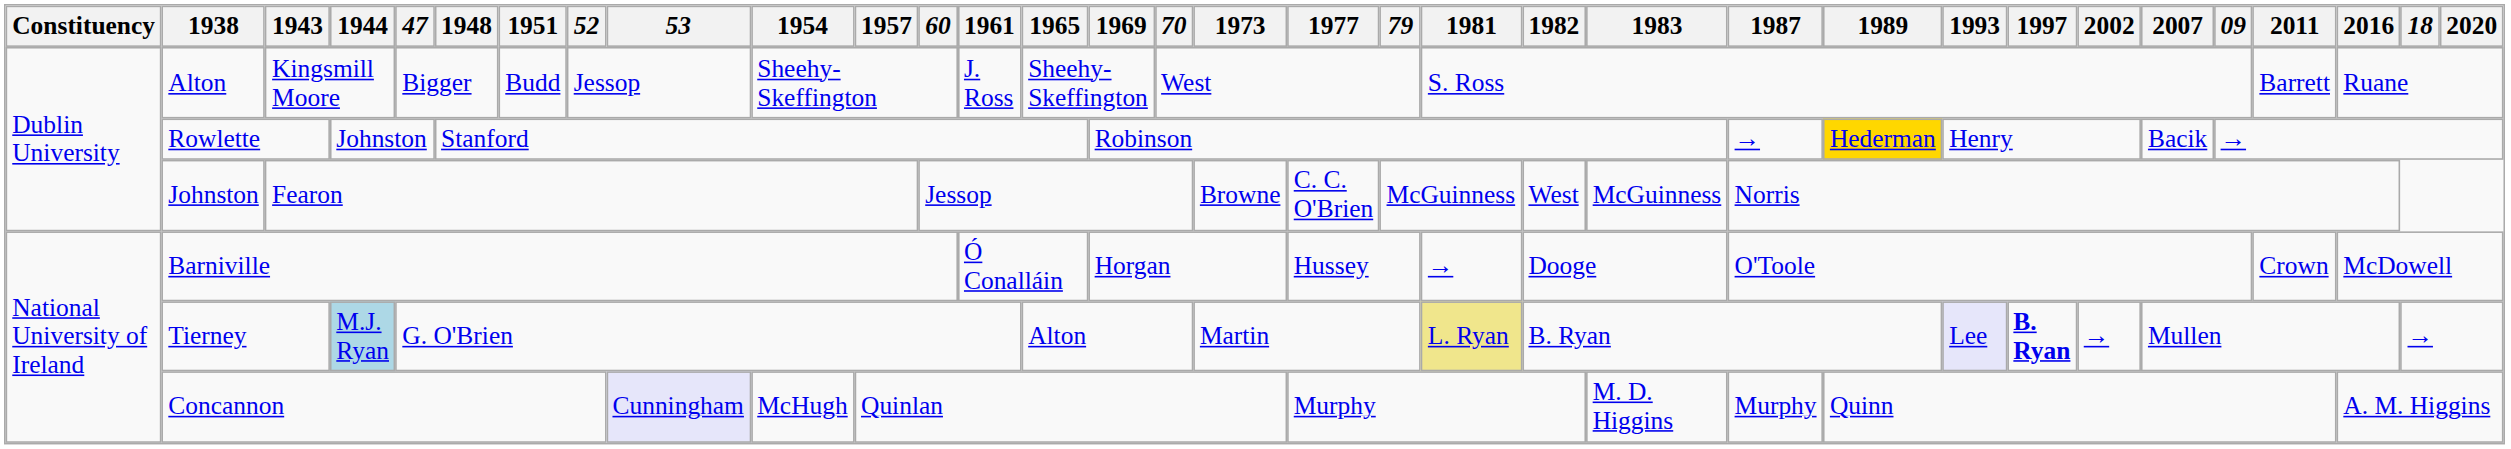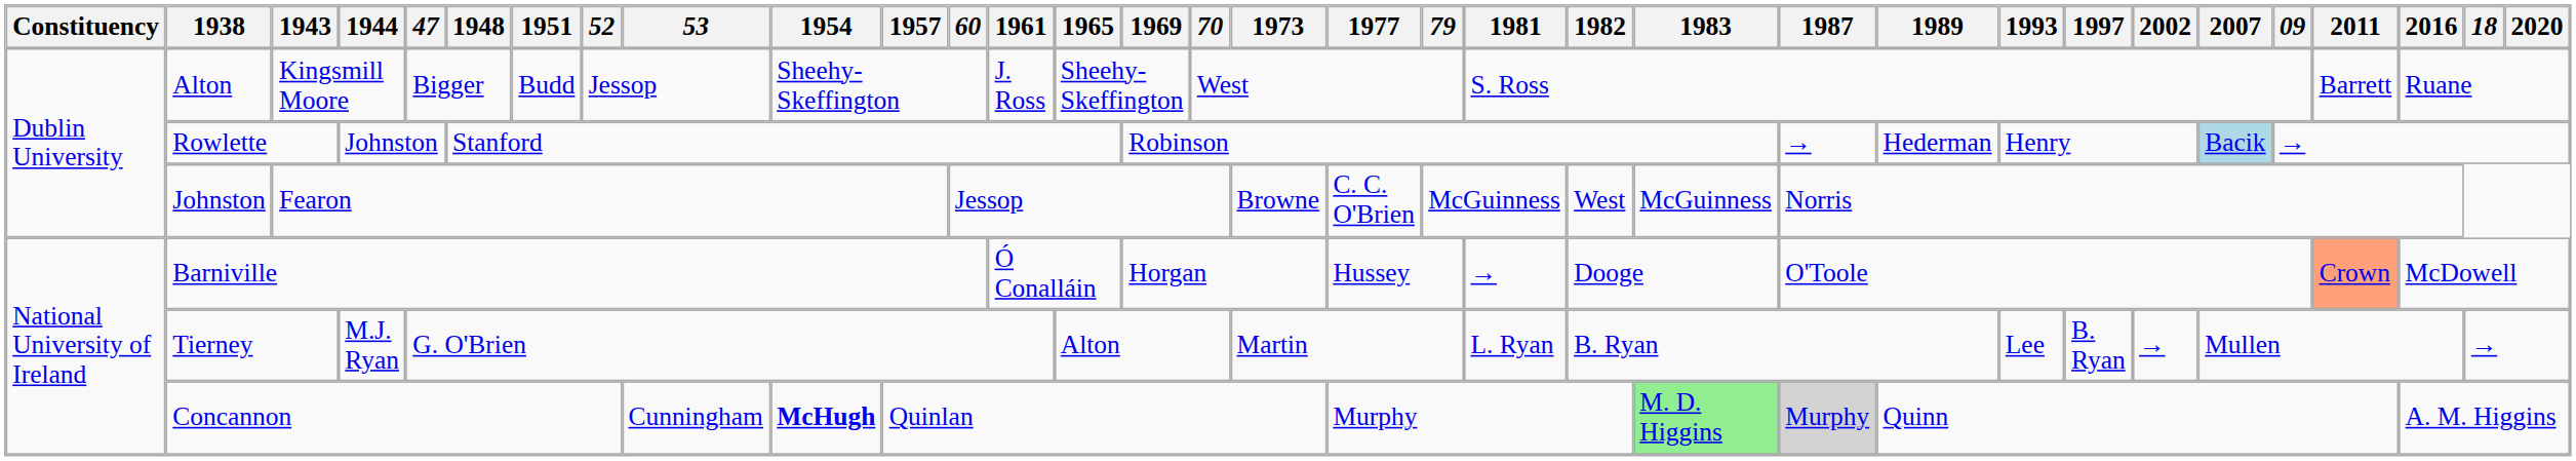Rowlette | 1989: gold background -> no background
Rowlette | 2007: no background -> lightblue background
Barniville | 2011: no background -> lightsalmon background
Tierney | 1944: lightblue background -> no background
Tierney | 1981: khaki background -> no background
Tierney | 1993: lavender background -> no background
Tierney | 1997: bold -> normal
Concannon | 53: lavender background -> no background
Concannon | 1954: normal -> bold
Concannon | 1983: no background -> lightgreen background
Concannon | 1987: no background -> lightgrey background
